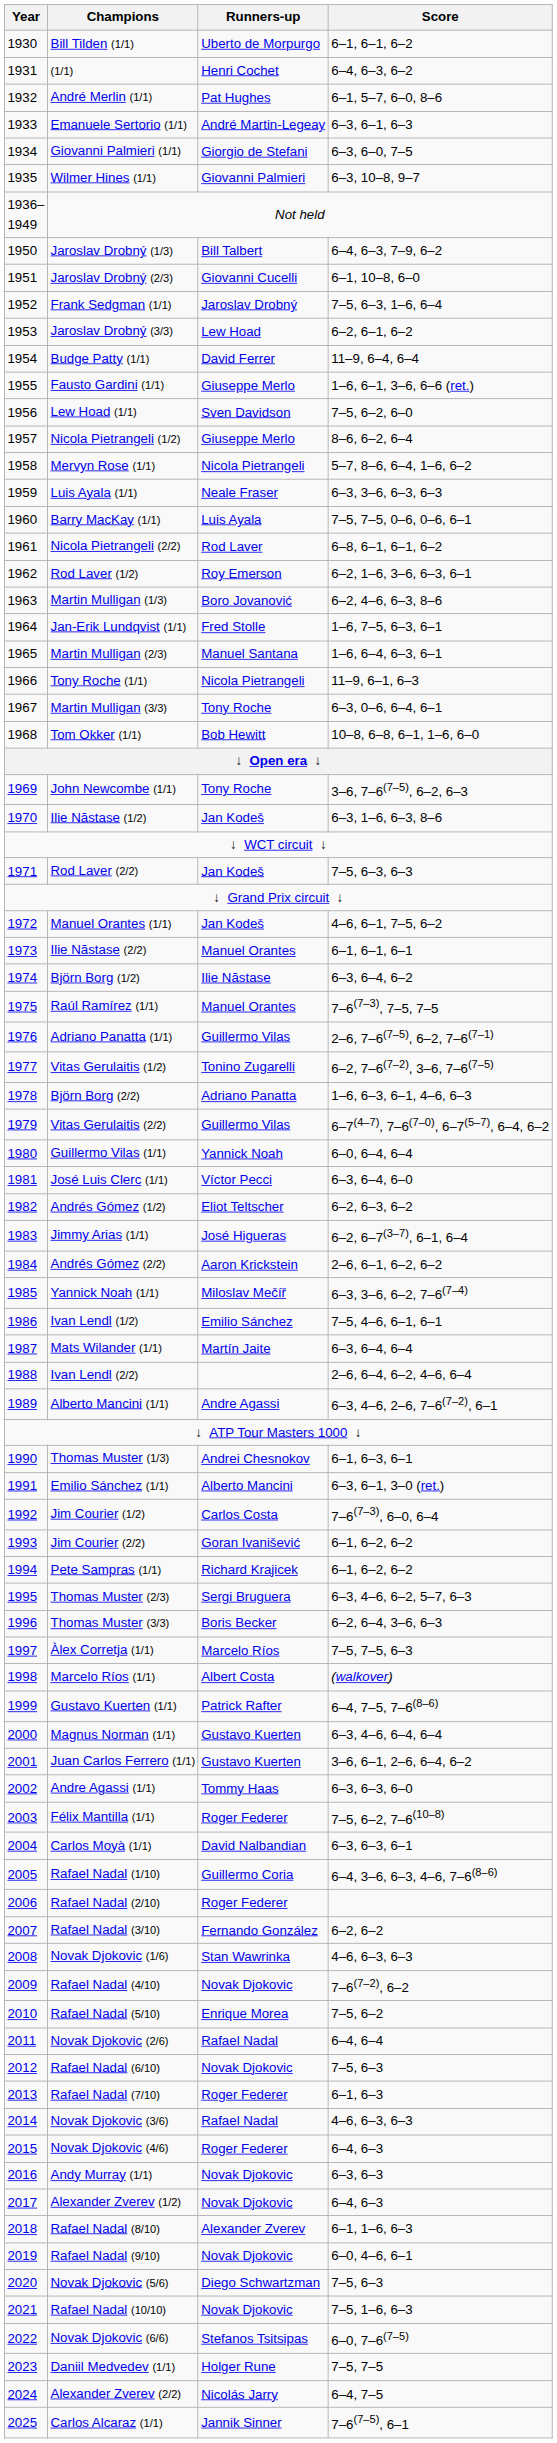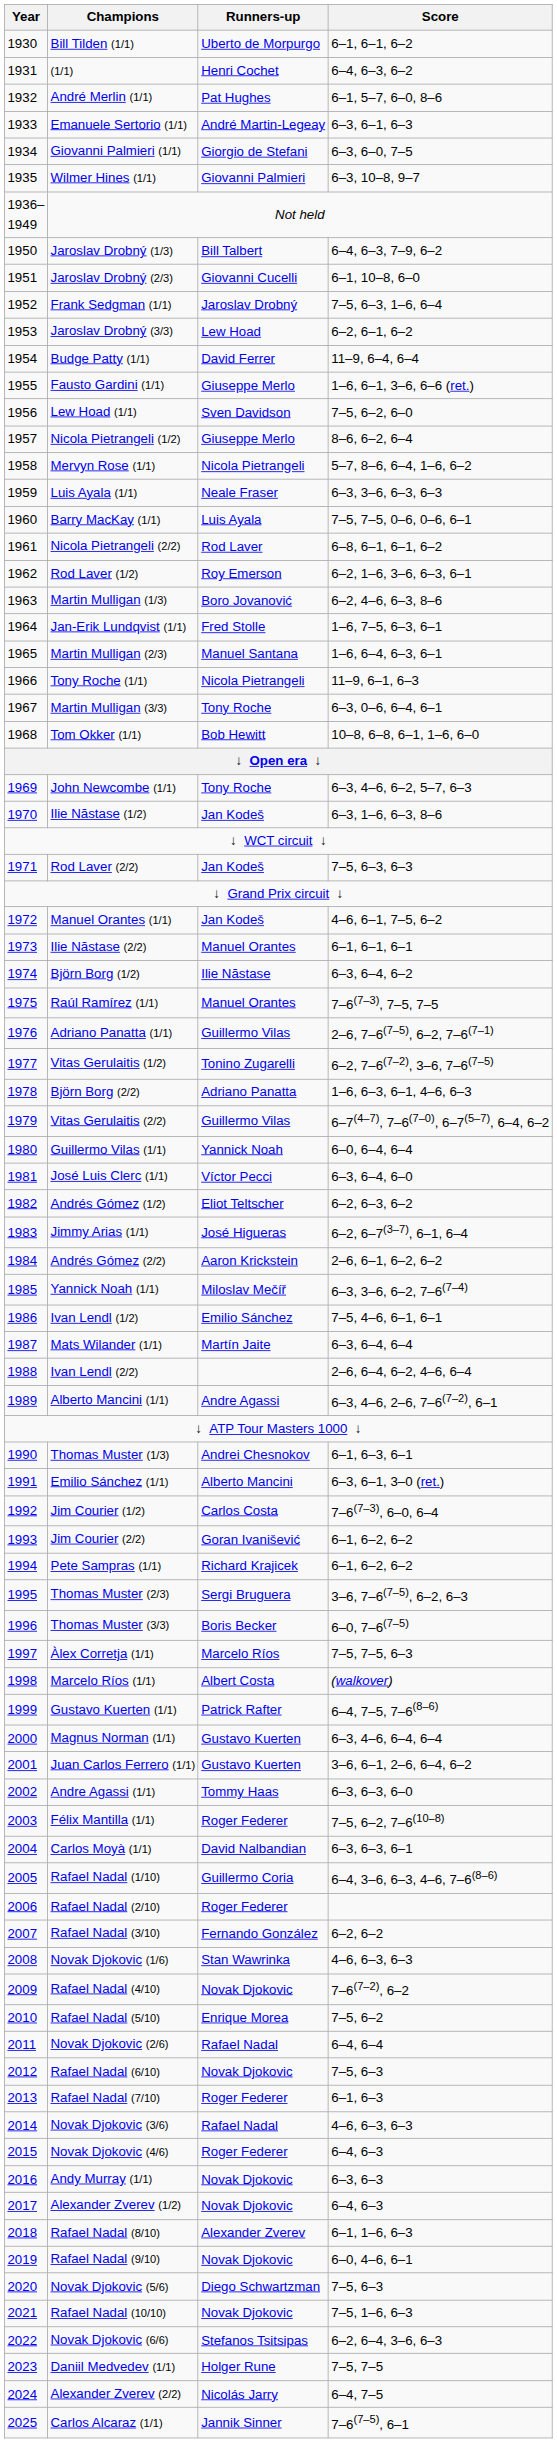John Newcombe (1/1) | Score: 3–6, 7–6(7–5), 6–2, 6–3 -> 6–3, 4–6, 6–2, 5–7, 6–3
Thomas Muster (2/3) | Score: 6–3, 4–6, 6–2, 5–7, 6–3 -> 3–6, 7–6(7–5), 6–2, 6–3
Thomas Muster (3/3) | Score: 6–2, 6–4, 3–6, 6–3 -> 6–0, 7–6(7–5)
Novak Djokovic (6/6) | Score: 6–0, 7–6(7–5) -> 6–2, 6–4, 3–6, 6–3
